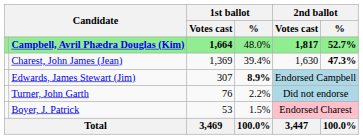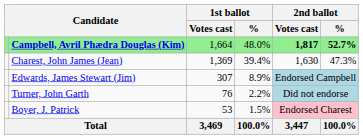Campbell, Avril Phædra Douglas (Kim) | 1st ballot / Votes cast: bold -> normal
Charest, John James (Jean) | 2nd ballot / %: bold -> normal
Edwards, James Stewart (Jim) | 1st ballot / %: bold -> normal
